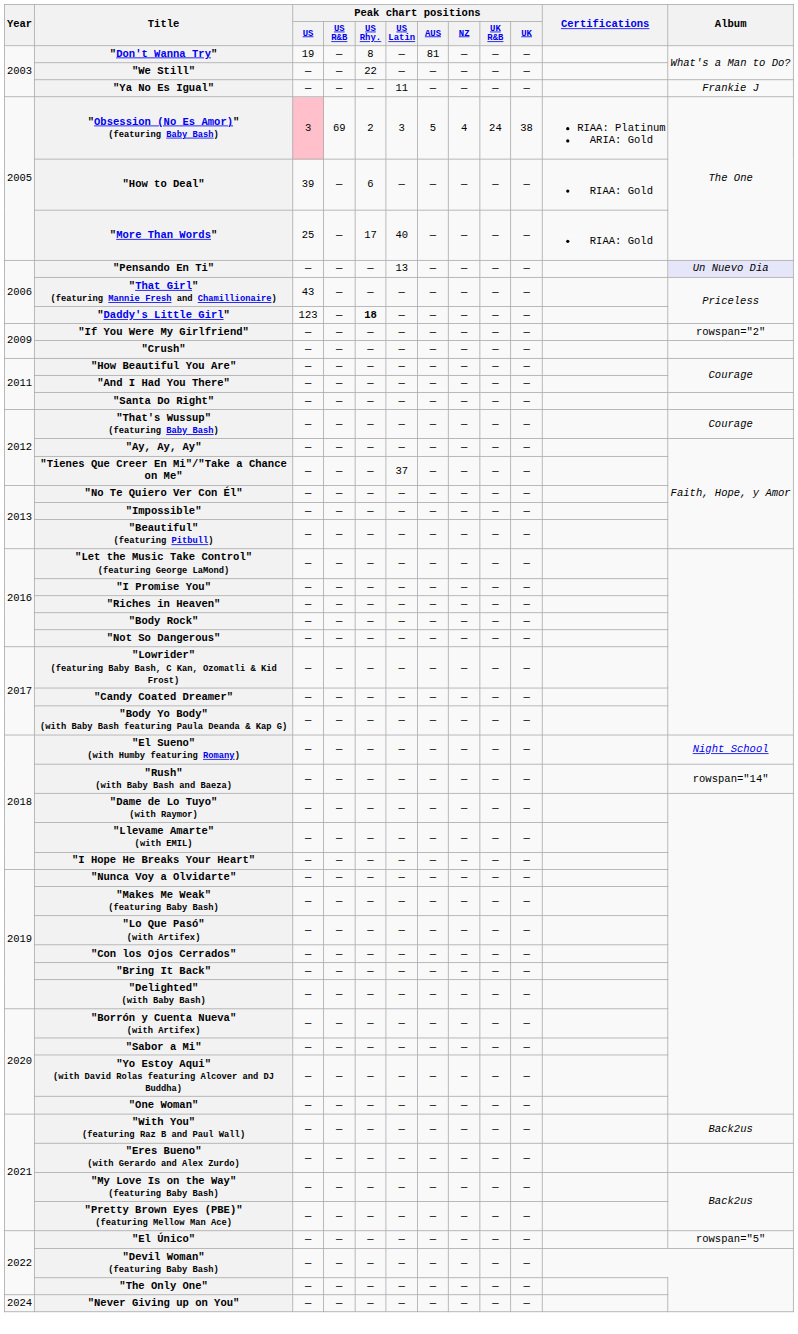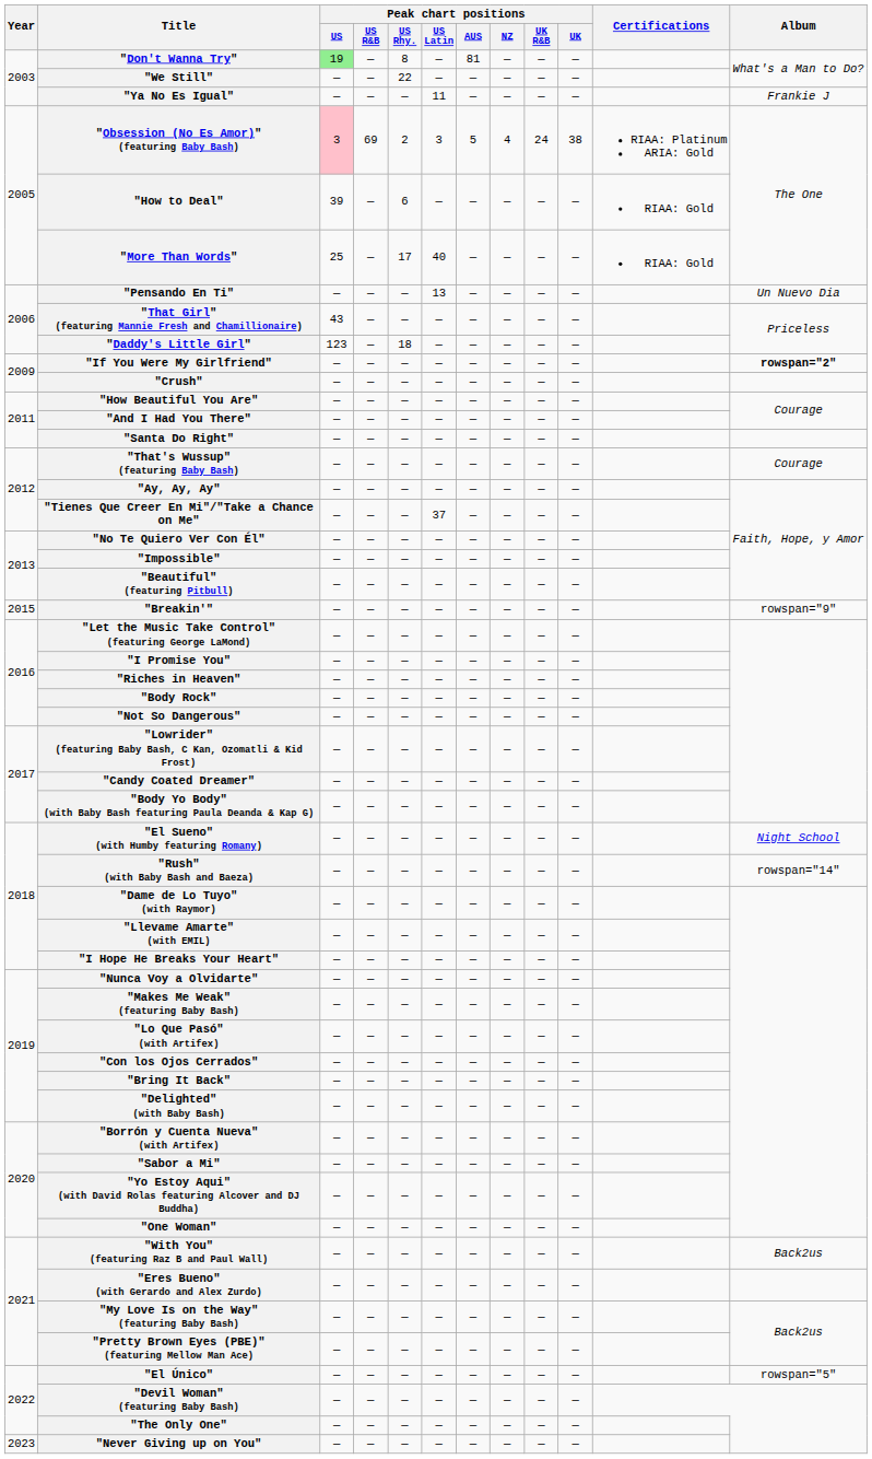"Don't Wanna Try" | Peak chart positions / US: no background -> lightgreen background
"Pensando En Ti" | Album: lavender background -> no background
"Daddy's Little Girl" | Peak chart positions / US Rhy.: bold -> normal
"If You Were My Girlfriend" | Album: normal -> bold
+ row: 2015 | "Breakin'" | — | — | — | — | — | — | — | — | rowspan="9"
"Never Giving up on You" | Year: 2024 -> 2023
